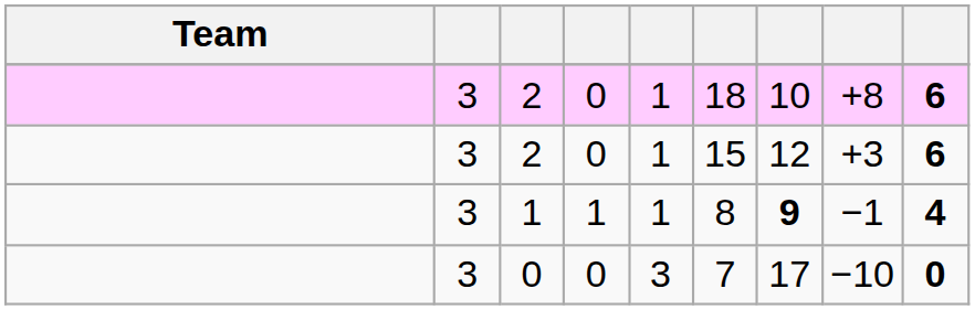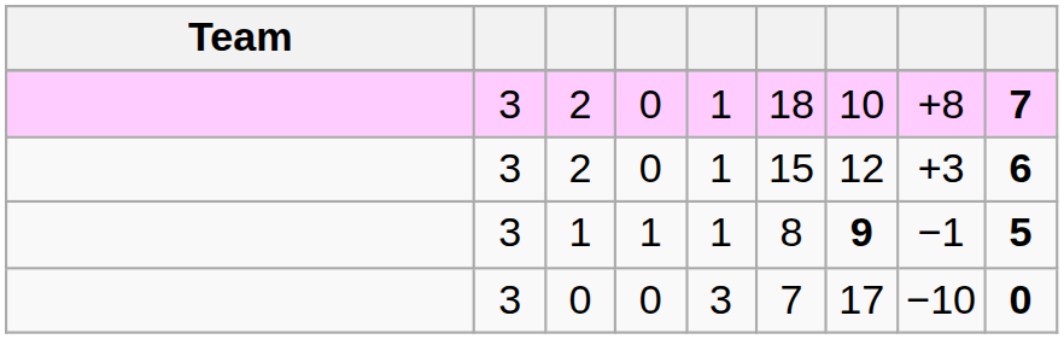row 2 | column 9: 6 -> 7
row 4 | column 9: 4 -> 5
